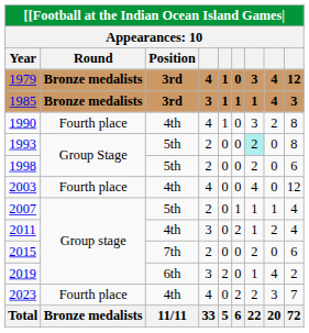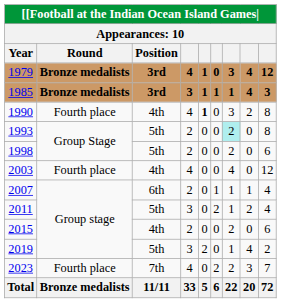1990 | column 5: normal -> bold
2007 | Position: 5th -> 6th
2011 | Position: 4th -> 5th
2015 | Position: 7th -> 4th
2019 | Position: 6th -> 5th
2023 | Position: 4th -> 7th
